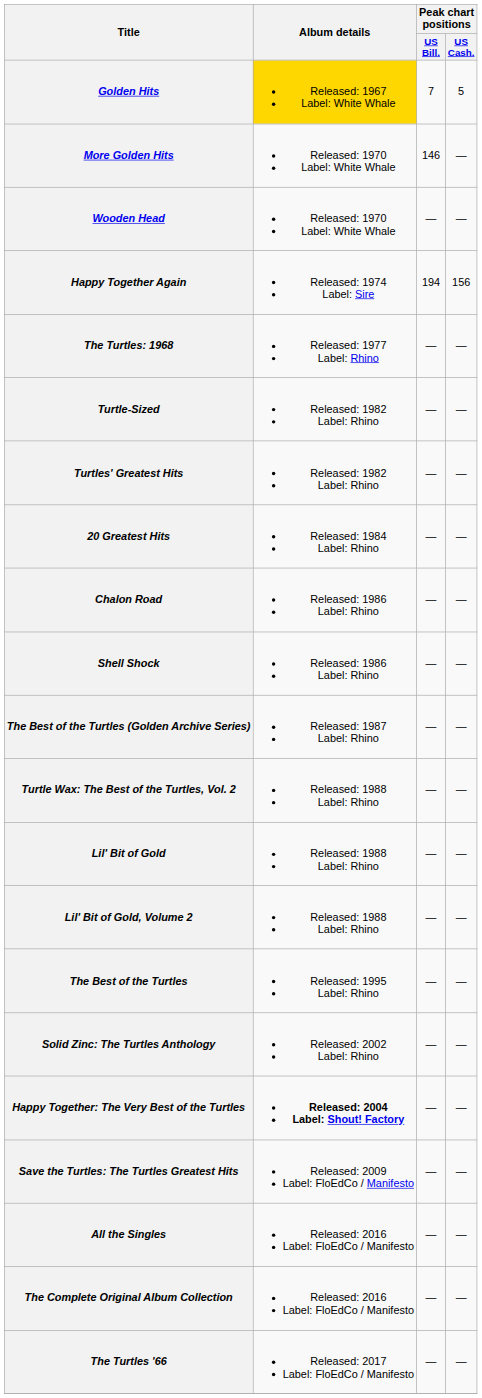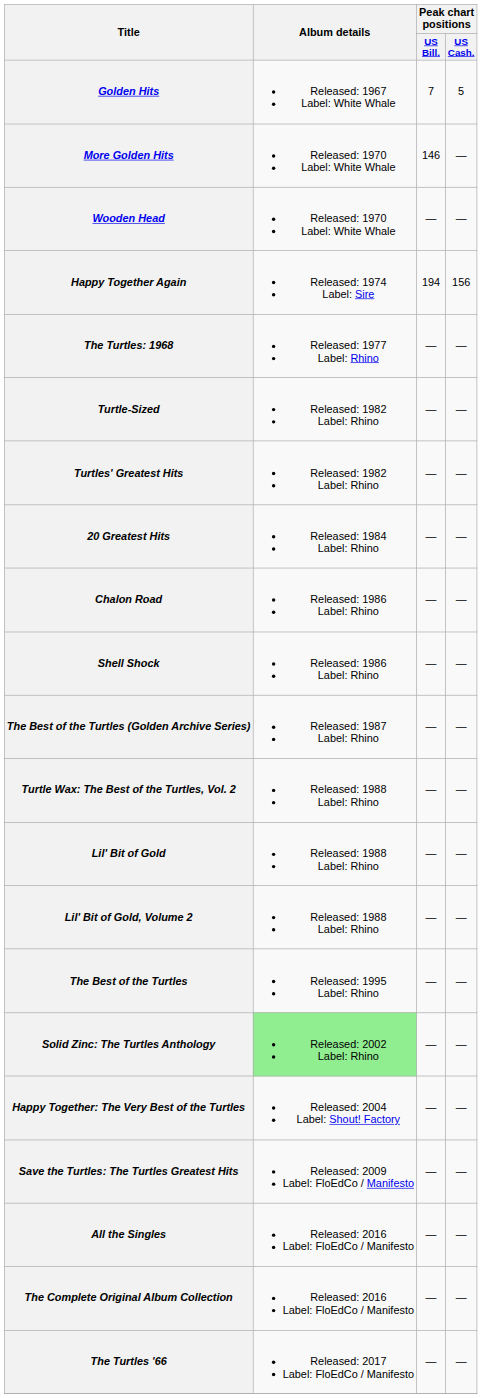Golden Hits | Album details: gold background -> no background
Solid Zinc: The Turtles Anthology | Album details: no background -> lightgreen background
Happy Together: The Very Best of the Turtles | Album details: bold -> normal
